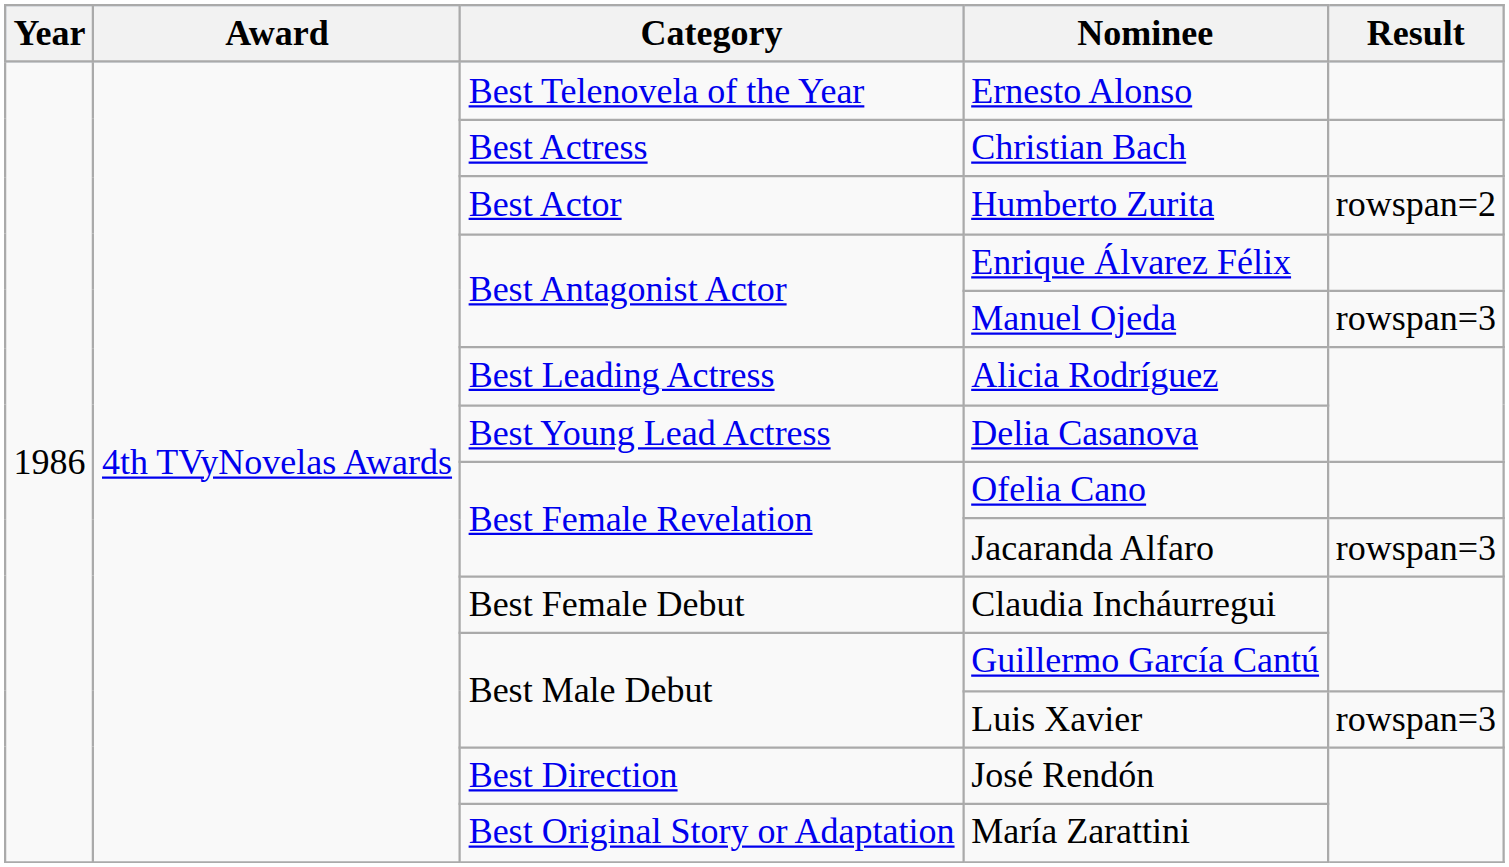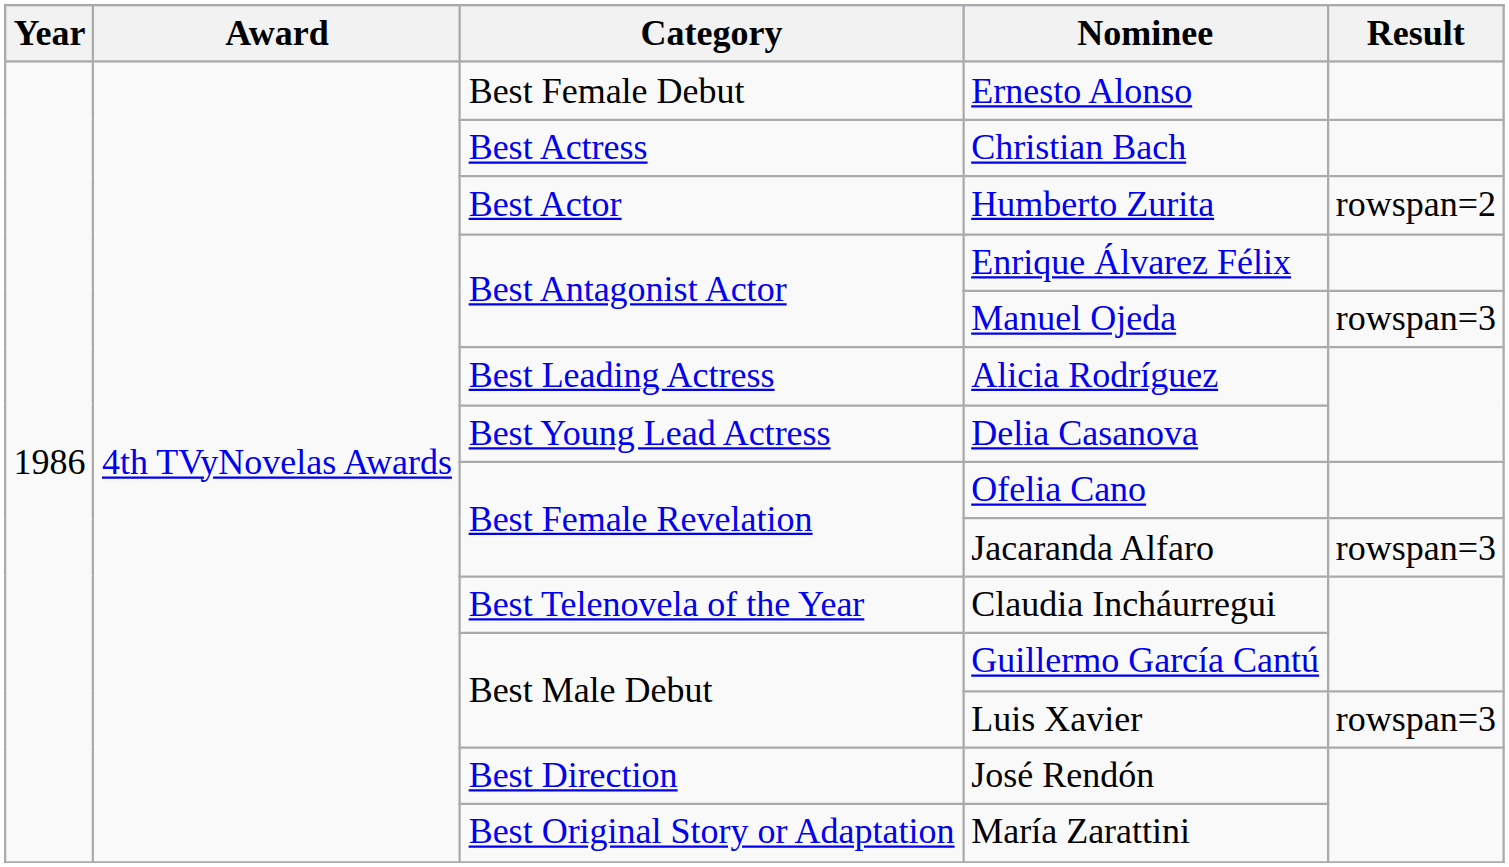Ernesto Alonso | Category: Best Telenovela of the Year -> Best Female Debut
Claudia Incháurregui | Category: Best Female Debut -> Best Telenovela of the Year
